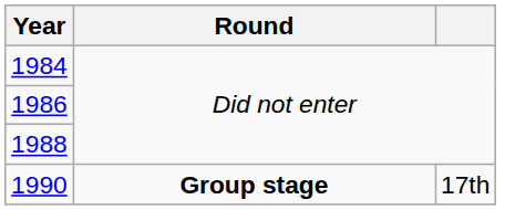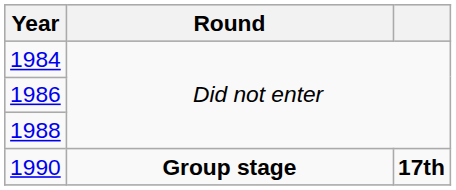1990 | column 3: normal -> bold
